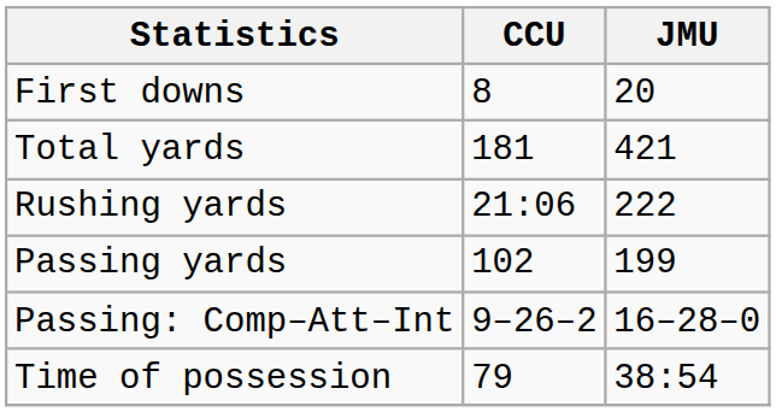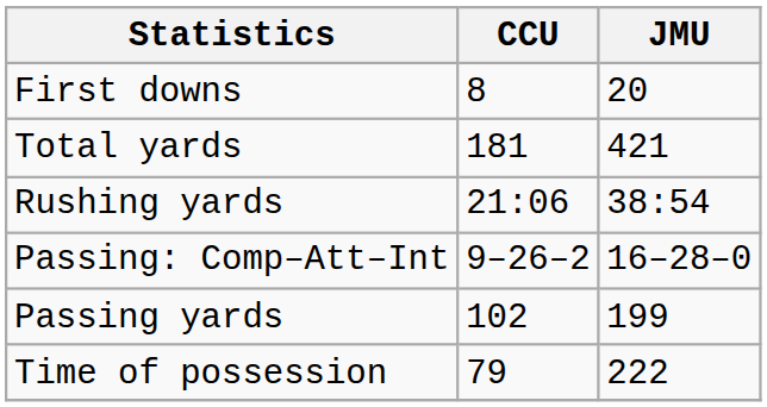Rushing yards | JMU: 222 -> 38:54
rows swapped: Passing yards <-> Passing: Comp–Att–Int
Time of possession | JMU: 38:54 -> 222
